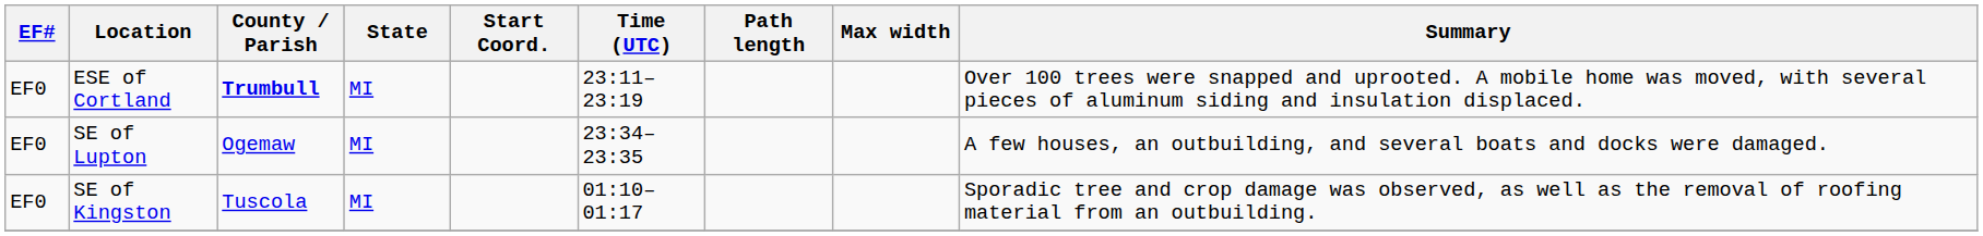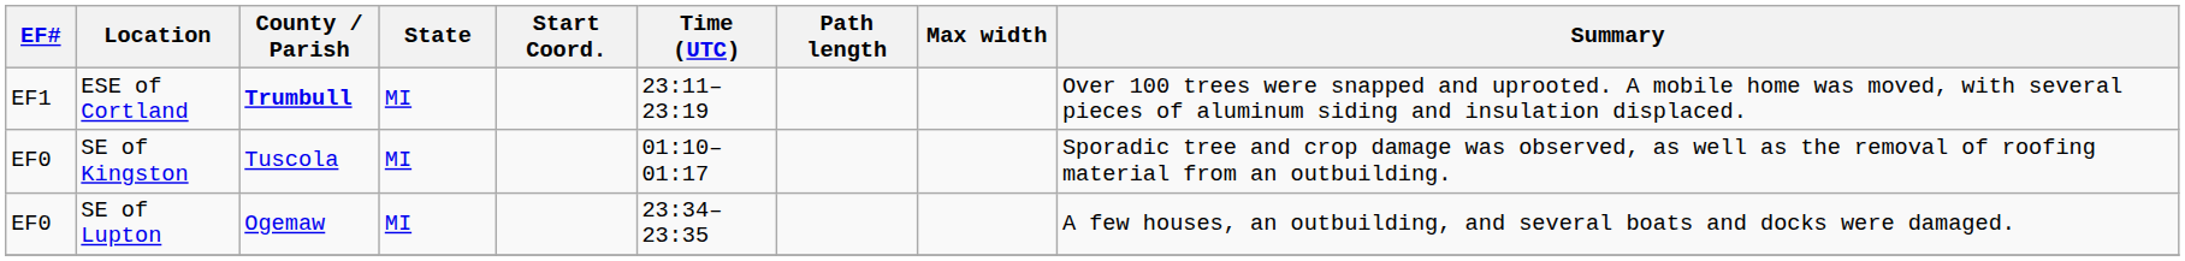ESE of Cortland | EF#: EF0 -> EF1
rows swapped: SE of Lupton <-> SE of Kingston
